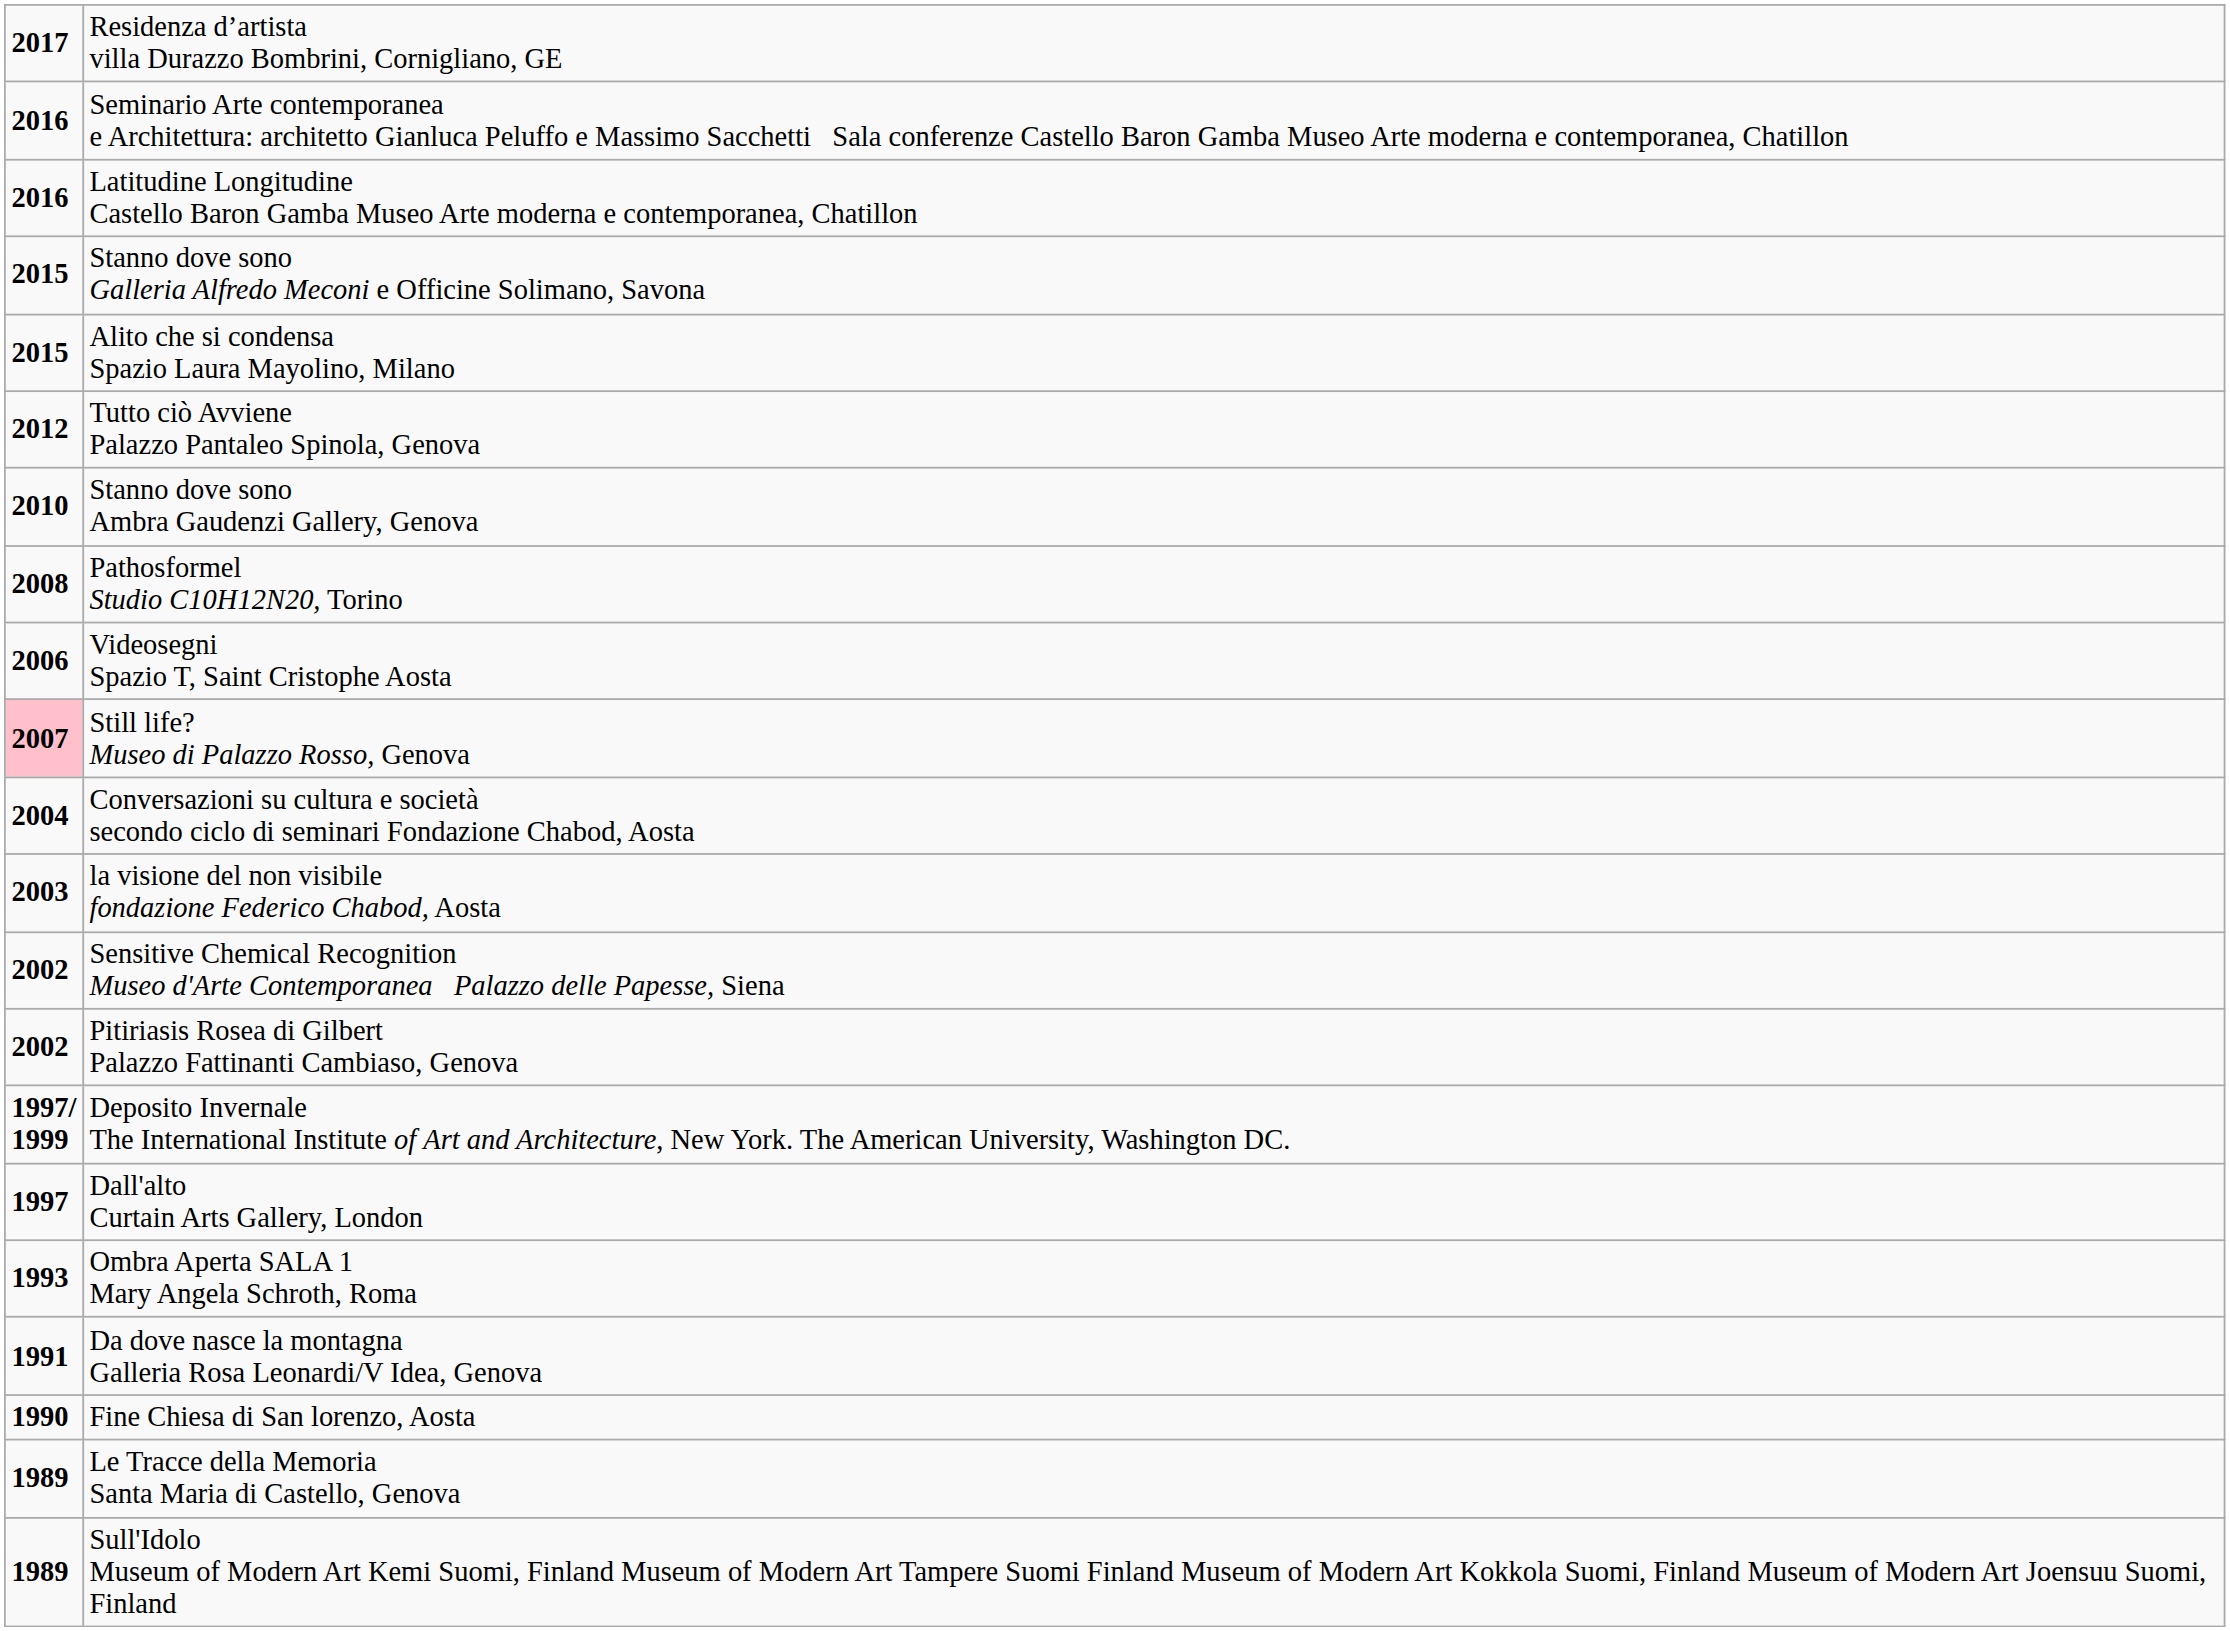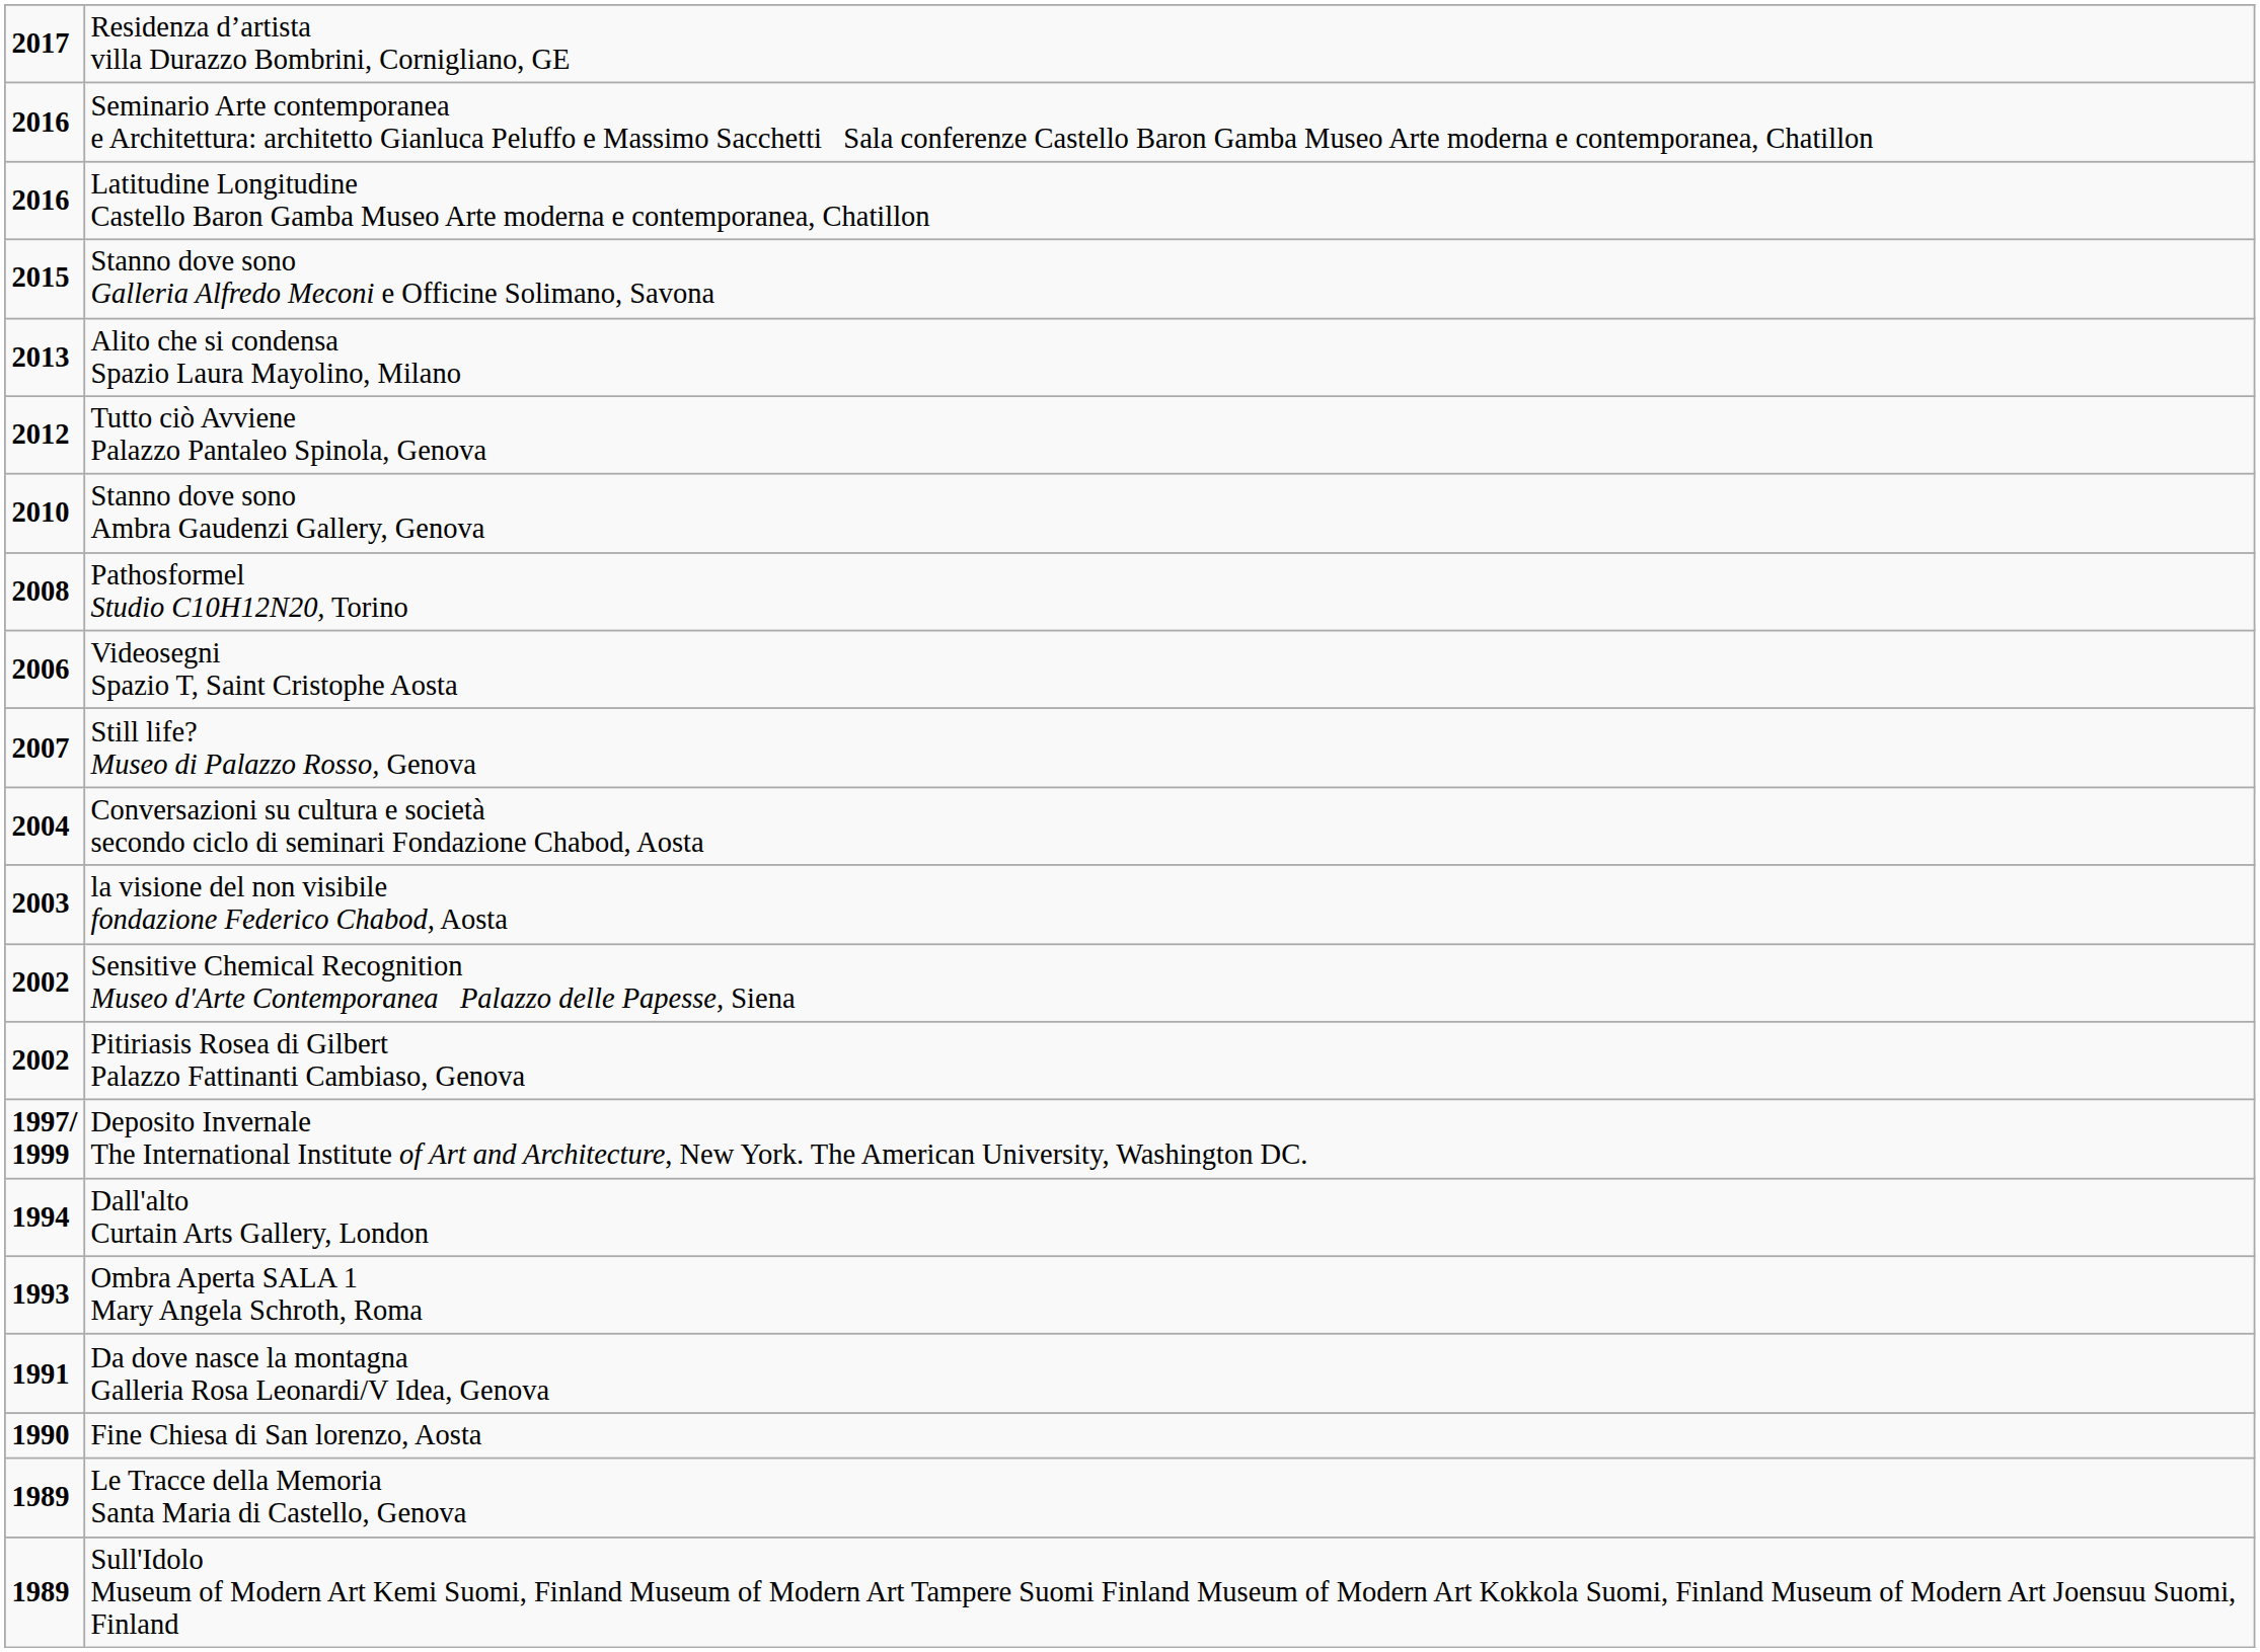Alito che si condensa Spazio Laura Mayolino, Milano | column 1: 2015 -> 2013
Still life? Museo di Palazzo Rosso, Genova | column 1: pink background -> no background
Dall'alto Curtain Arts Gallery, London | column 1: 1997 -> 1994
